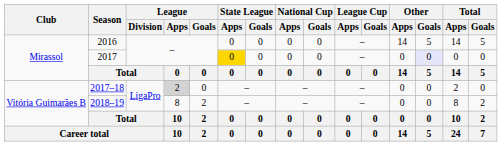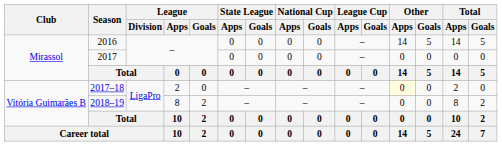2017 | State League / Apps: gold background -> no background
2017 | Other / Goals: lavender background -> no background
2017–18 | League / Apps: lightgrey background -> no background
2017–18 | Other / Apps: no background -> lightyellow background
